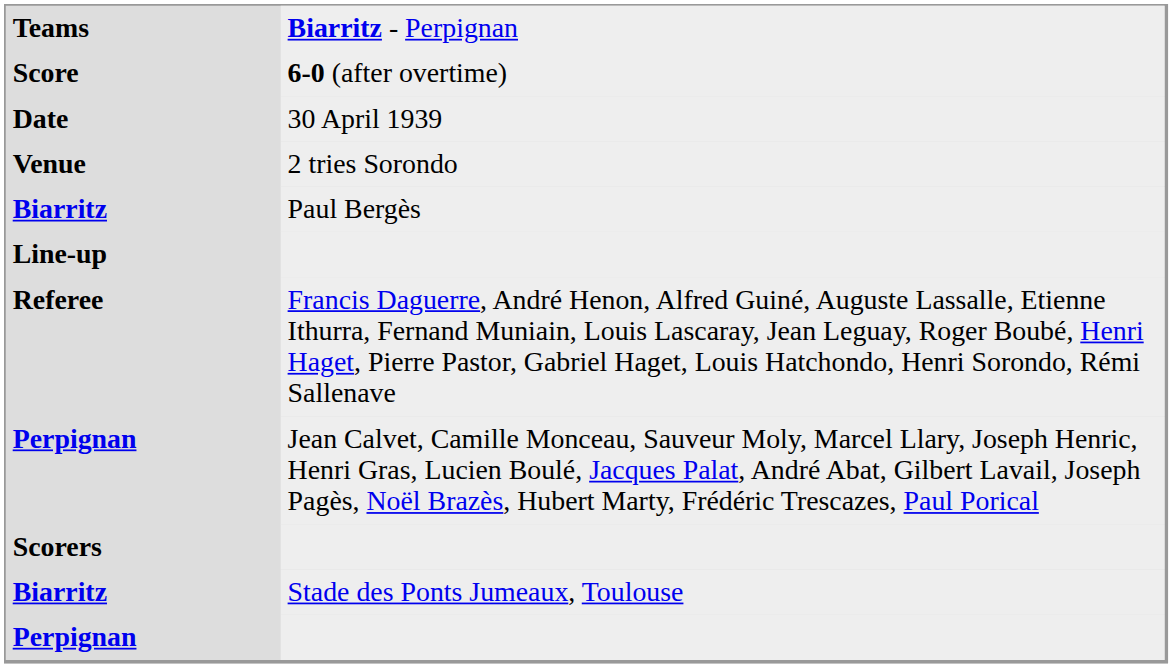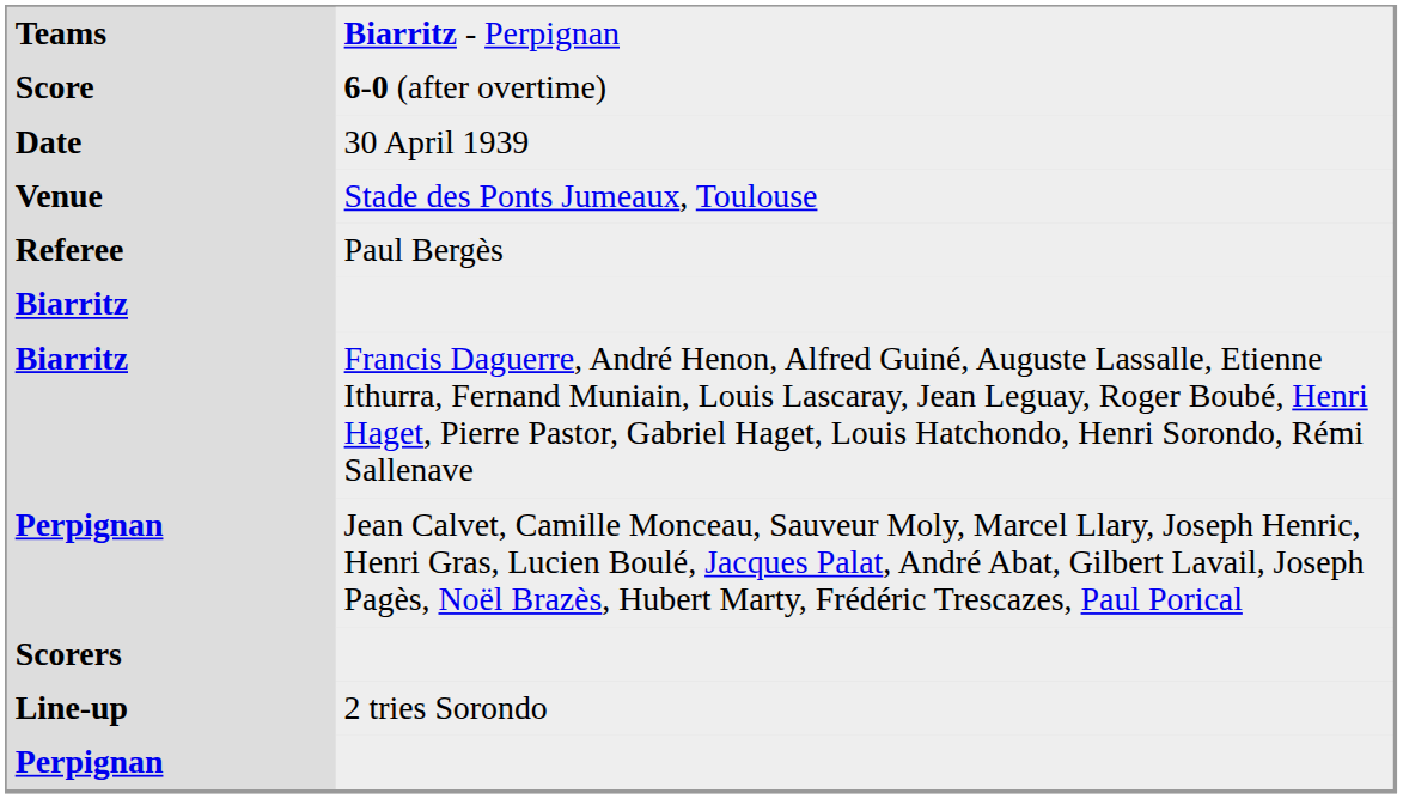row 4 | column 2: 2 tries Sorondo -> Stade des Ponts Jumeaux, Toulouse
row 5 | column 1: Biarritz -> Referee
row 6 | column 1: Line-up -> Biarritz
row 7 | column 1: Referee -> Biarritz
row 10 | column 1: Biarritz -> Line-up
row 10 | column 2: Stade des Ponts Jumeaux, Toulouse -> 2 tries Sorondo
